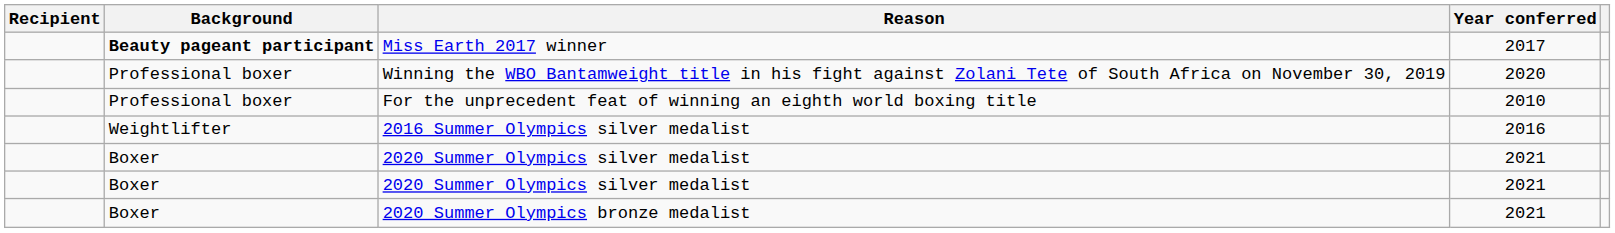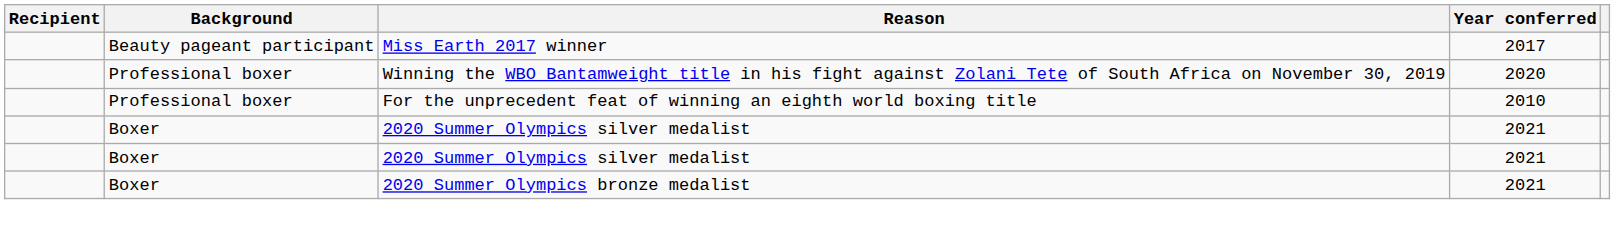Miss Earth 2017 winner | Background: bold -> normal
- row: Weightlifter | 2016 Summer Olympics silver medalist | 2016
